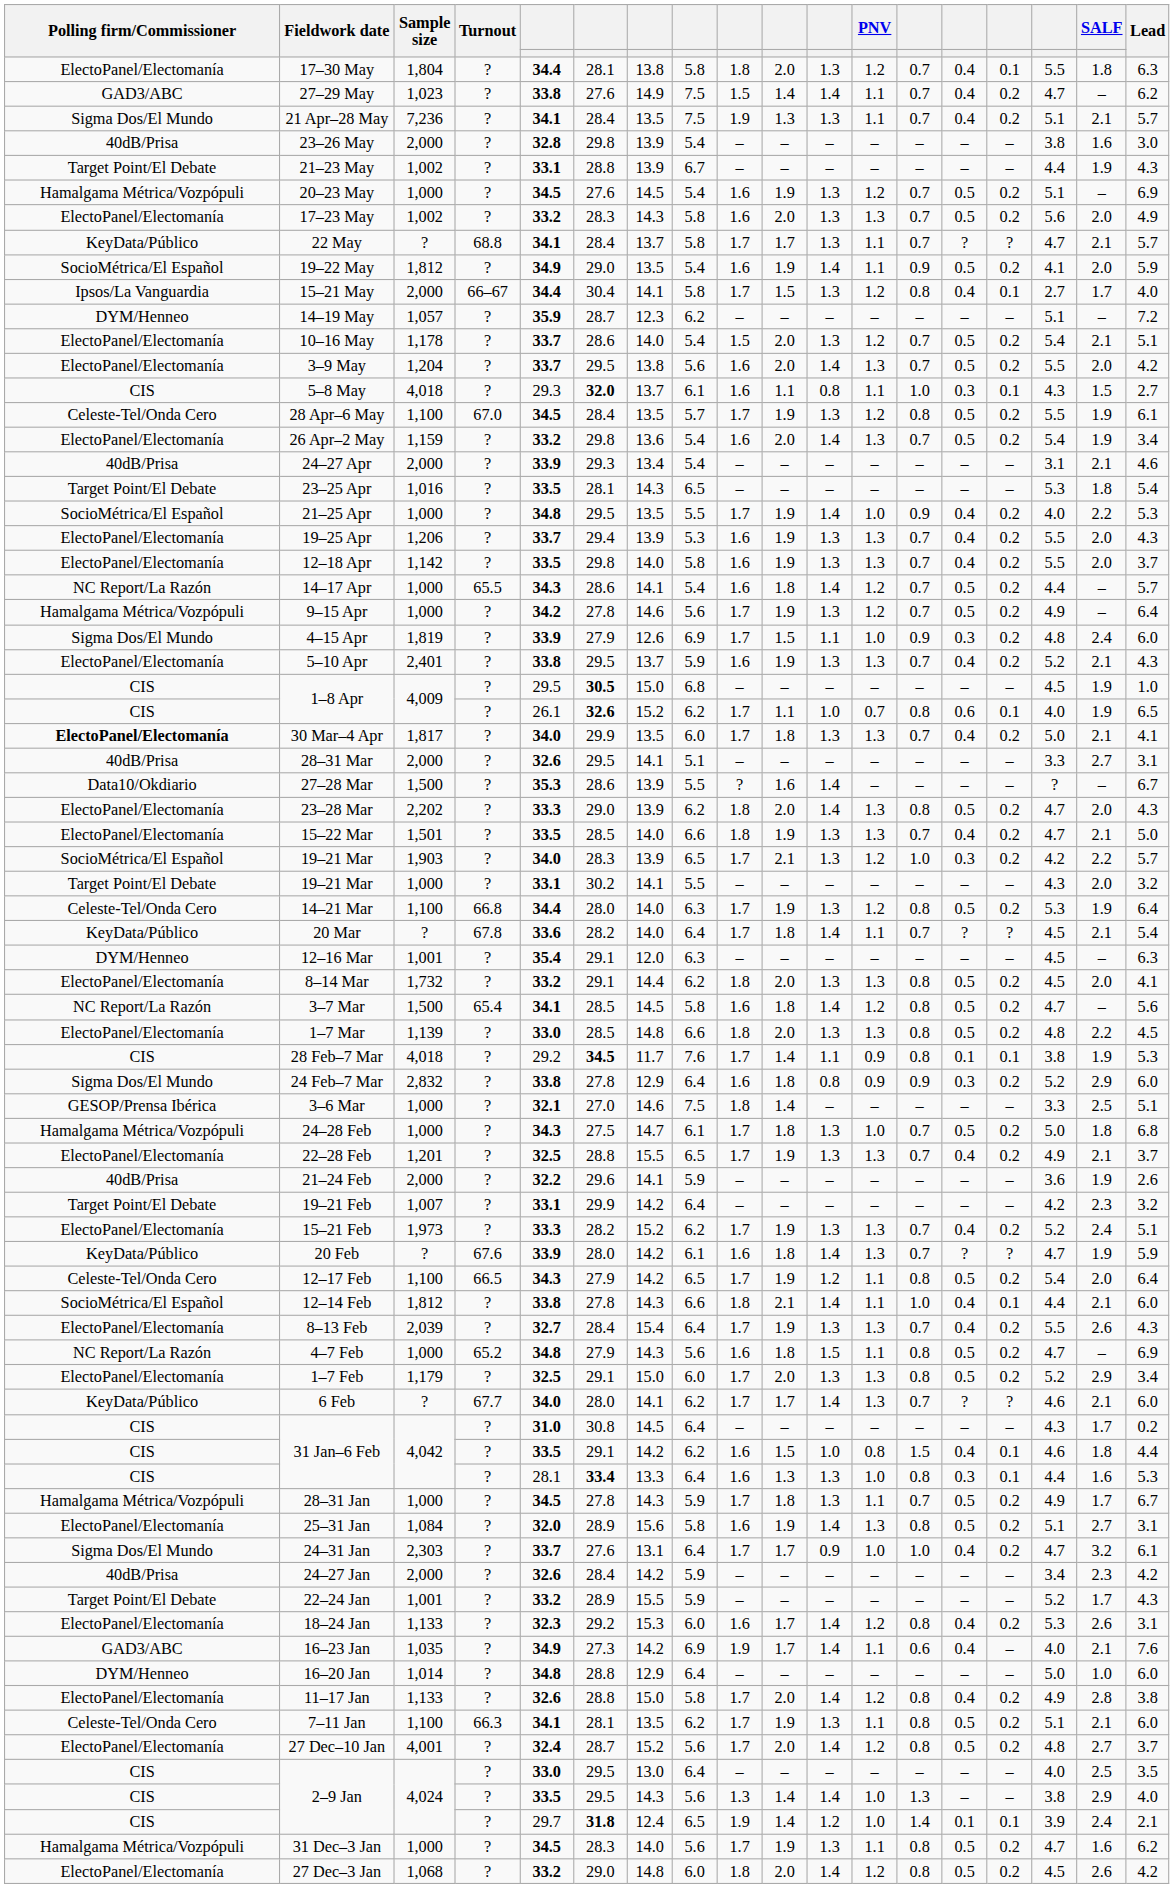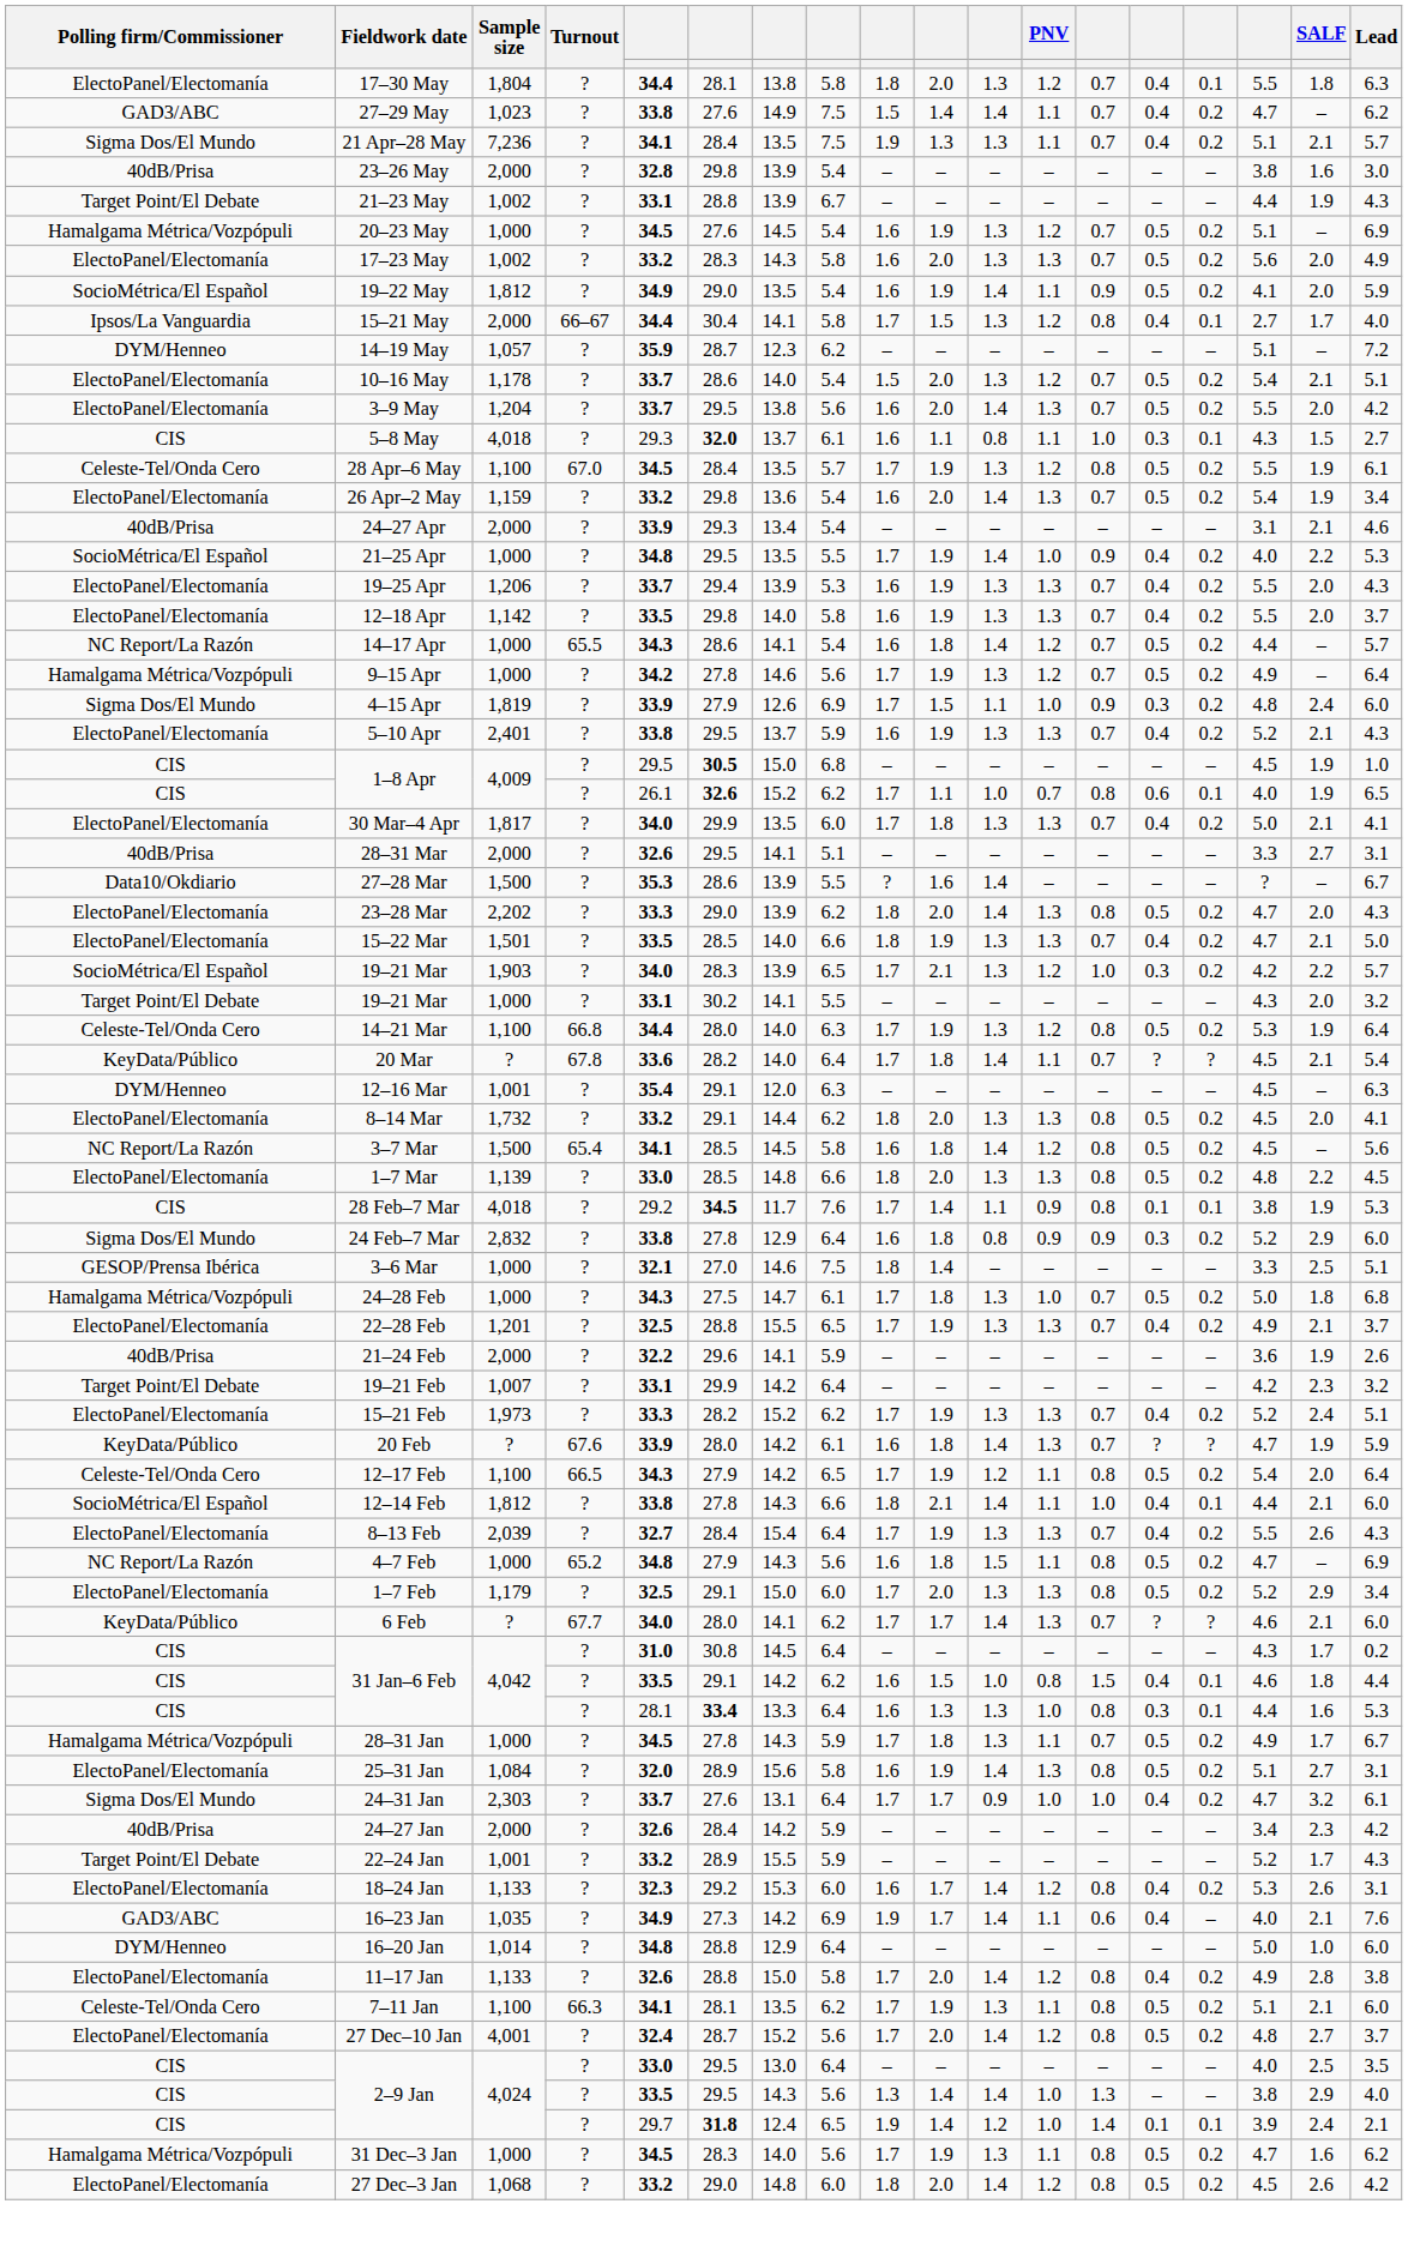- row: KeyData/Público | 22 May | ? | 68.8 | 34.1 | 28.4 | 13.7 | 5.8 | 1.7 | 1.7 | 1.3 | 1.1 | 0.7 | ? | ? | 4.7 | 2.1 | 5.7
- row: Target Point/El Debate | 23–25 Apr | 1,016 | ? | 33.5 | 28.1 | 14.3 | 6.5 | – | – | – | – | – | – | – | 5.3 | 1.8 | 5.4
30 Mar–4 Apr | Polling firm/Commissioner: bold -> normal
3–7 Mar | column 16: 4.7 -> 4.5
